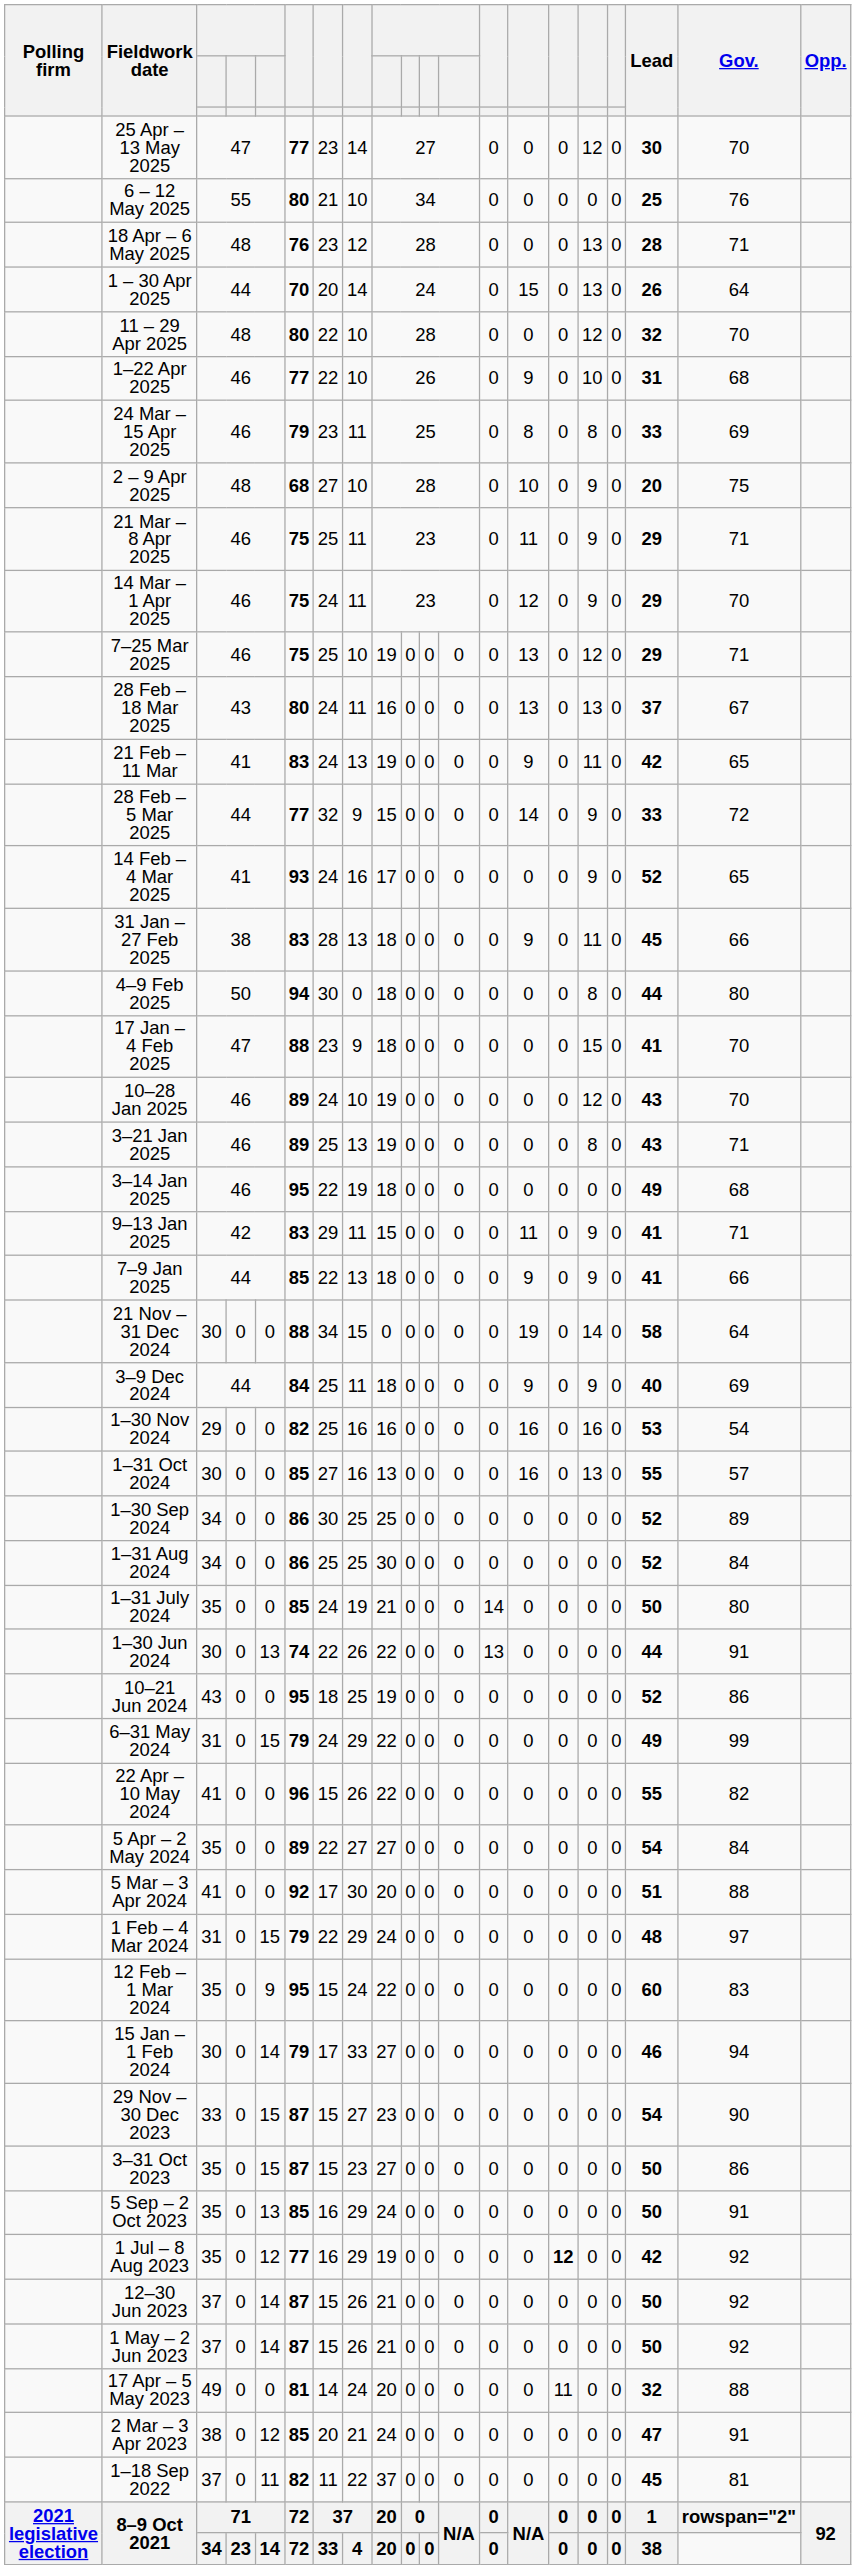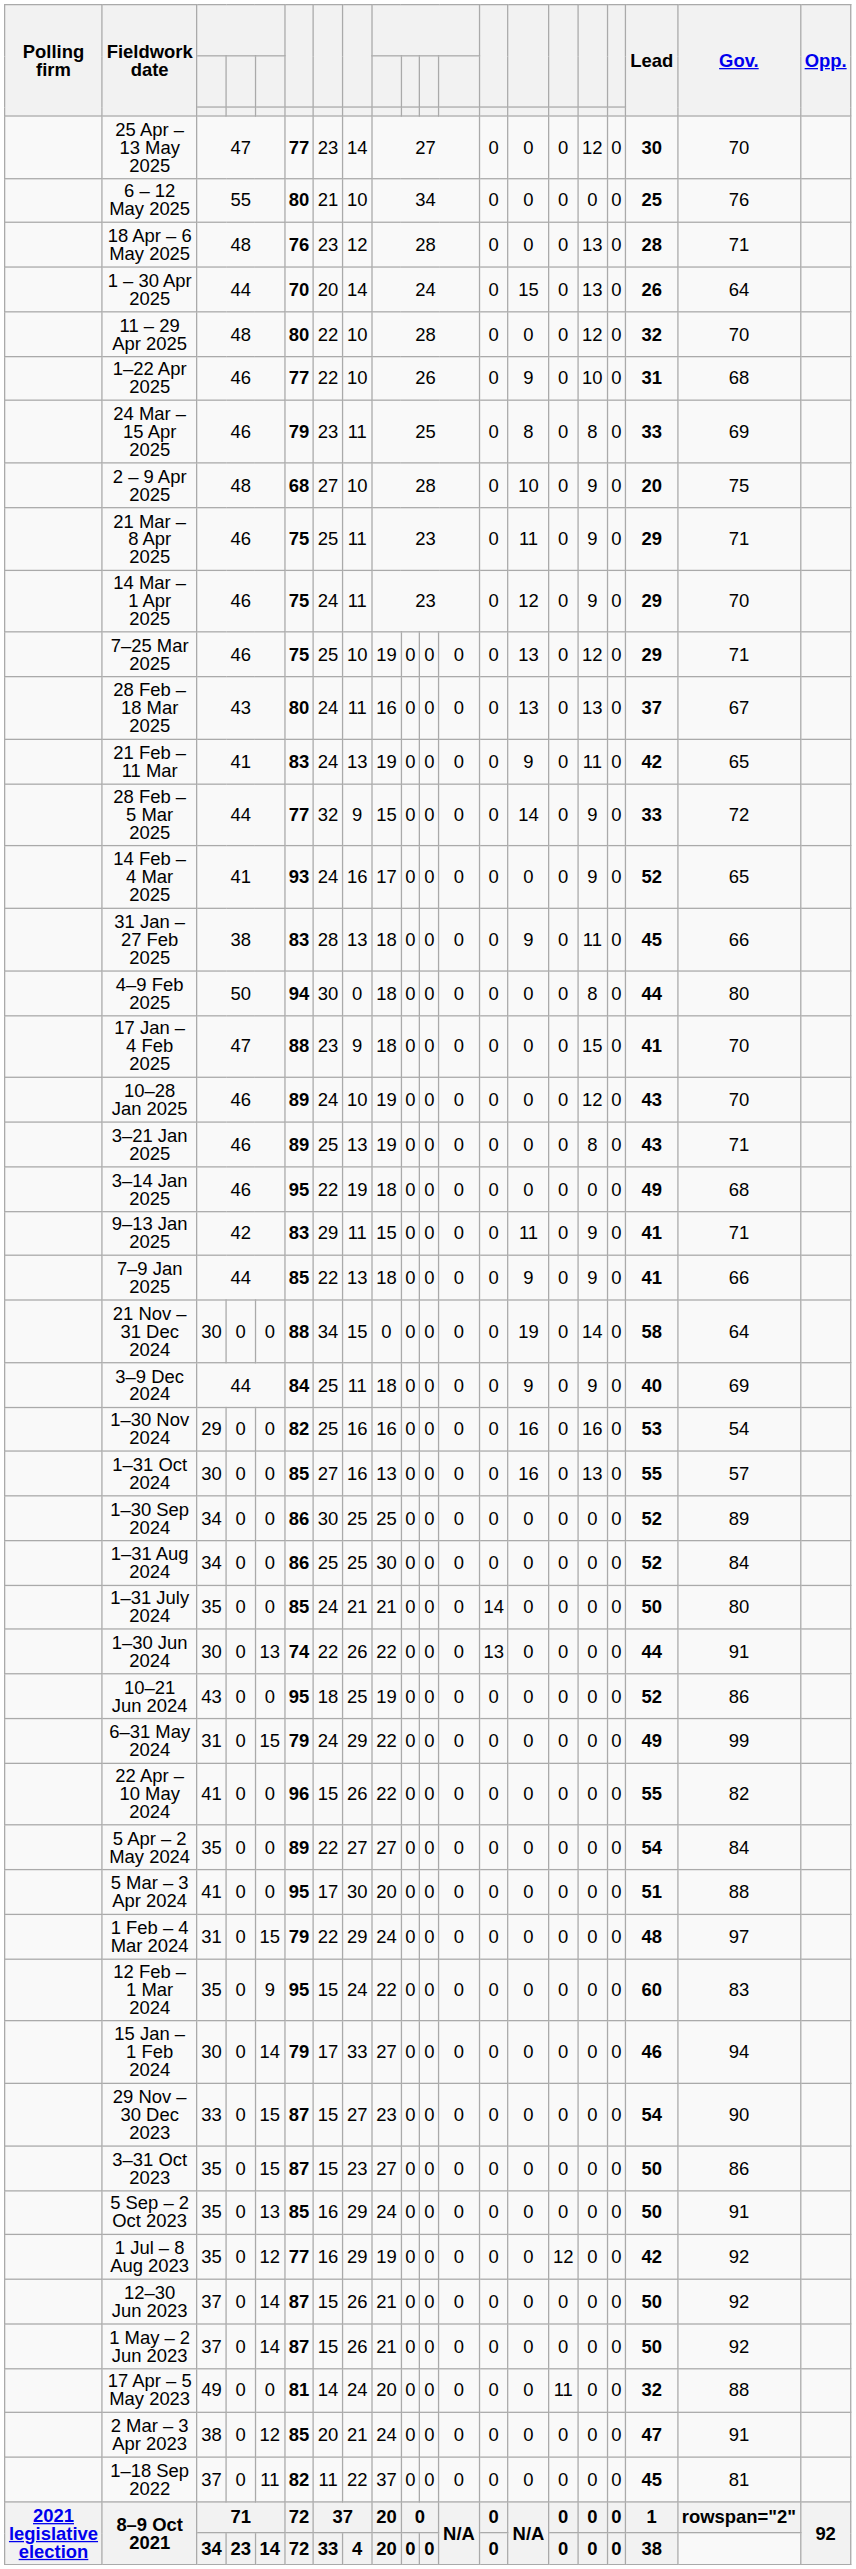1–31 July 2024 | column 8: 19 -> 21
5 Mar – 3 Apr 2024 | column 6: 92 -> 95
1 Jul – 8 Aug 2023 | column 15: bold -> normal
